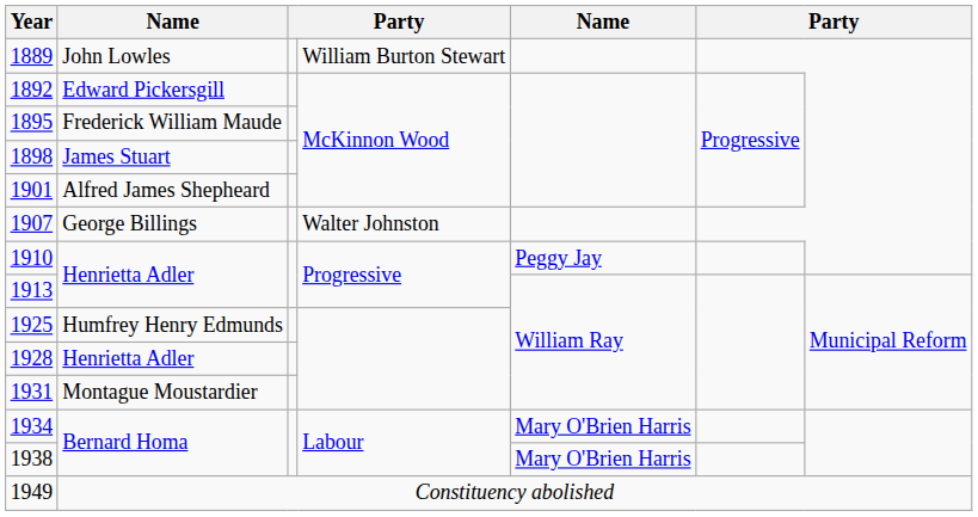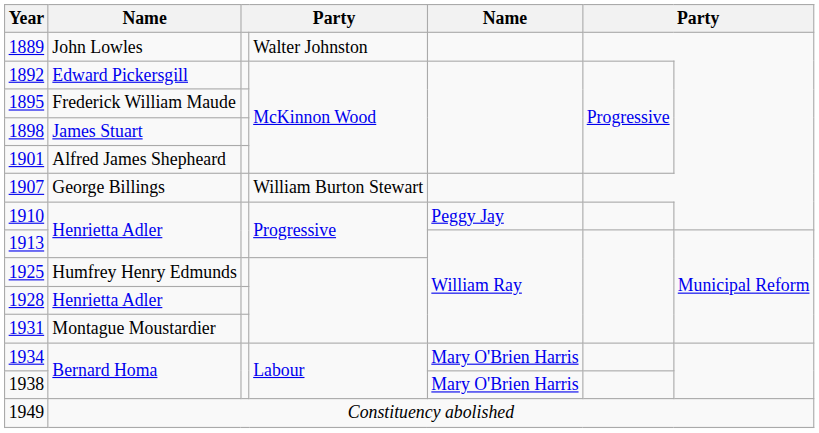1889 | column 4: William Burton Stewart -> Walter Johnston
1907 | column 4: Walter Johnston -> William Burton Stewart
